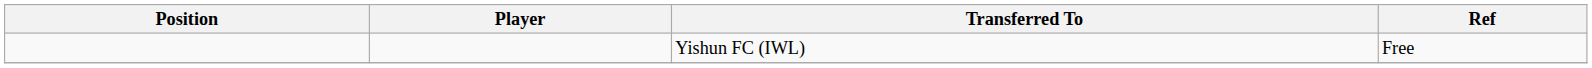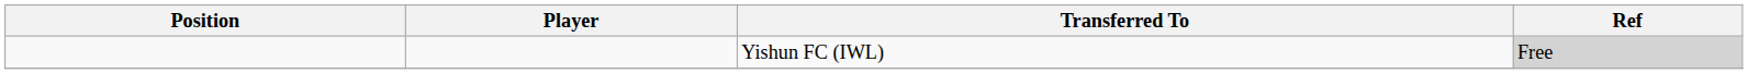Yishun FC (IWL) | Ref: no background -> lightgrey background
